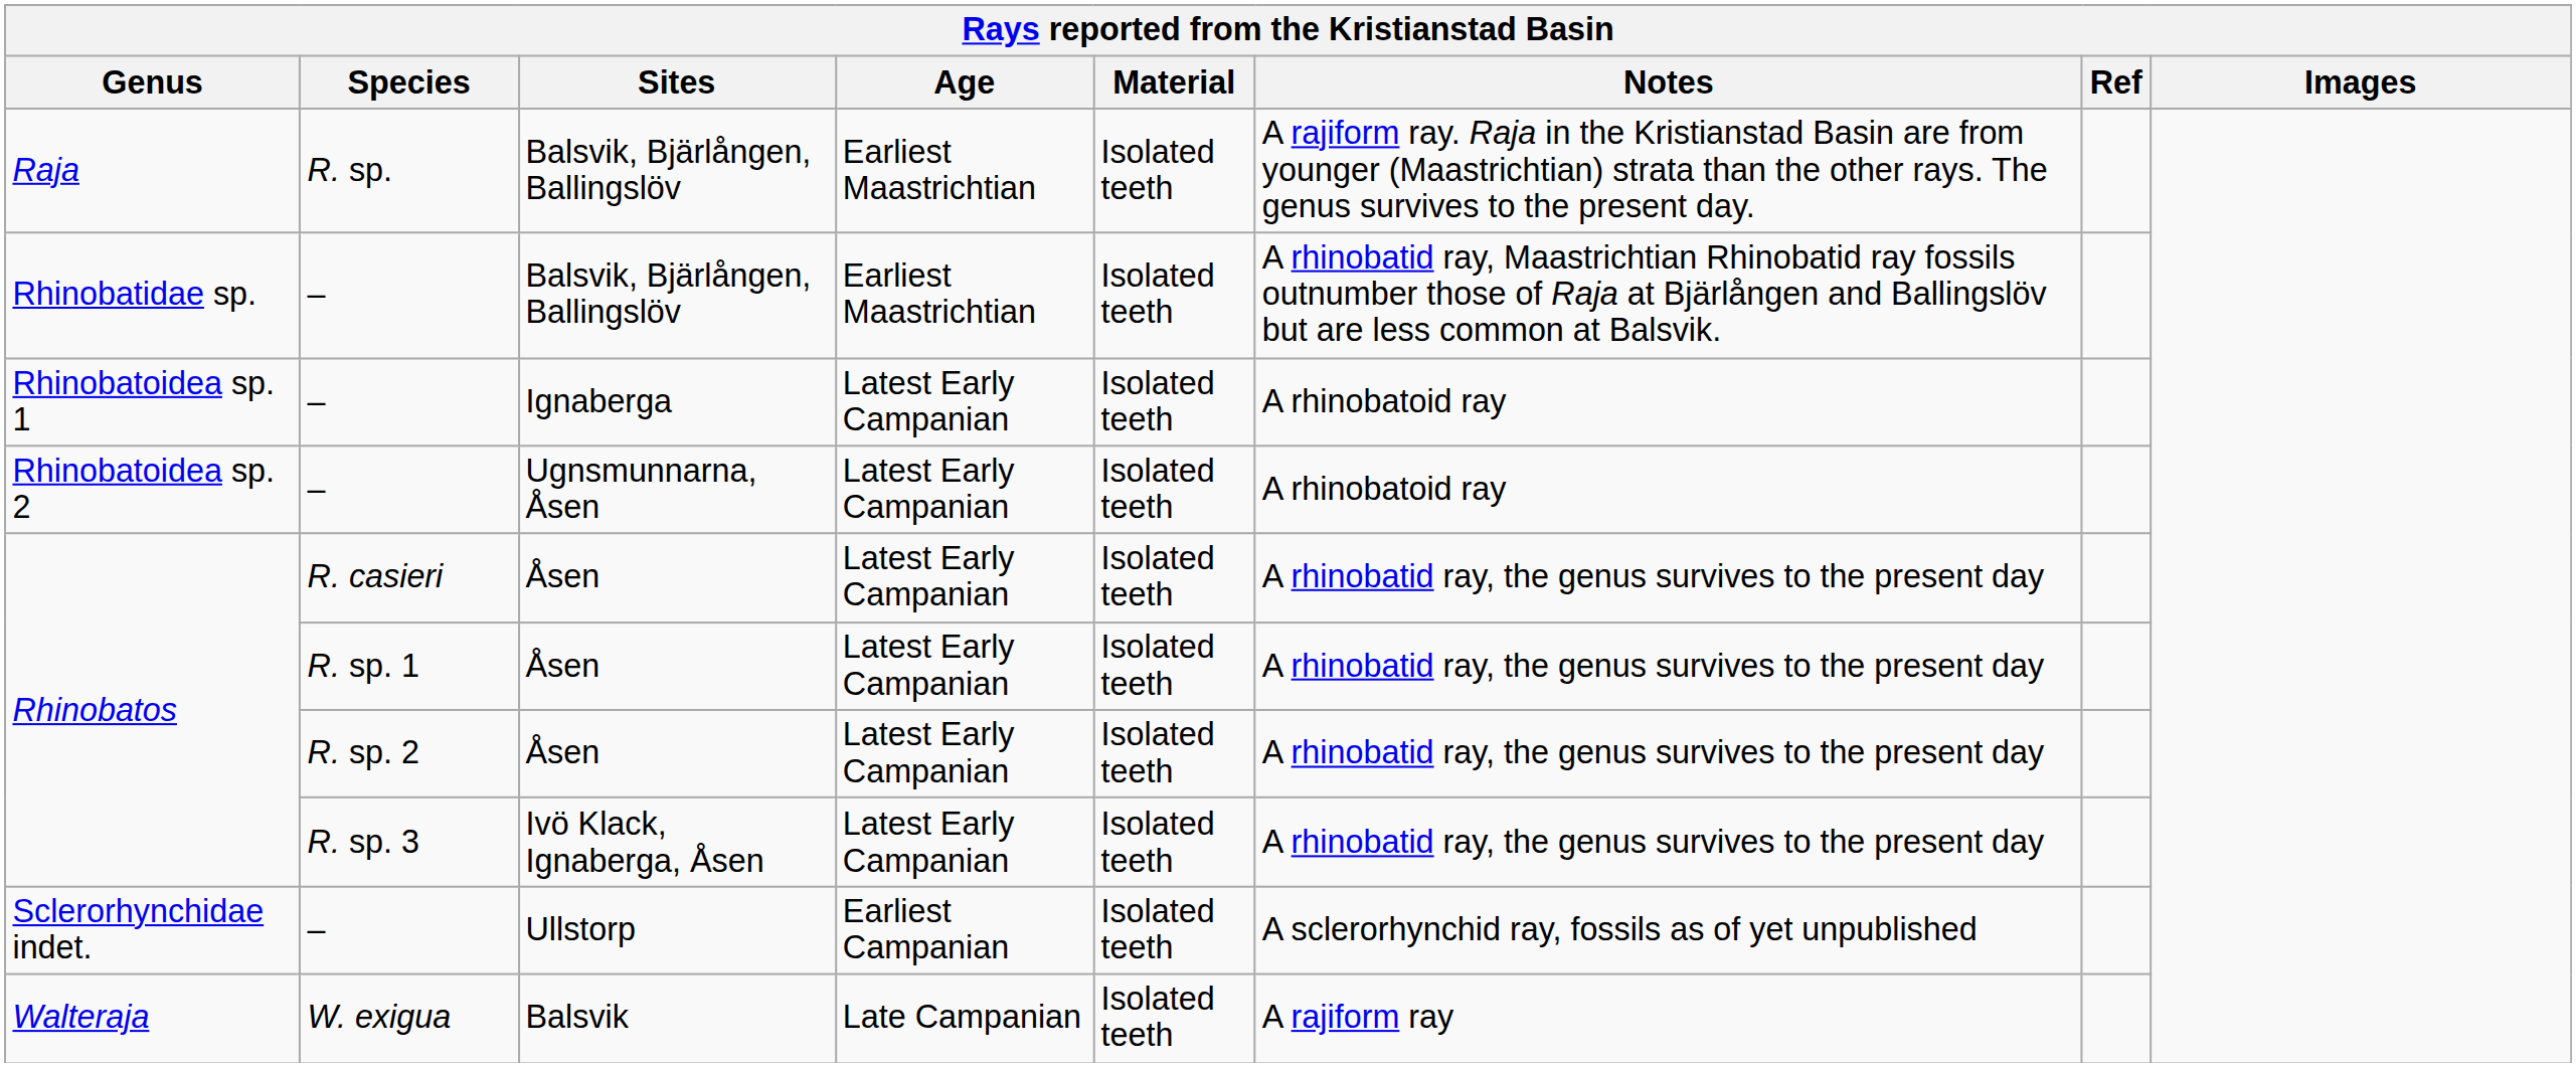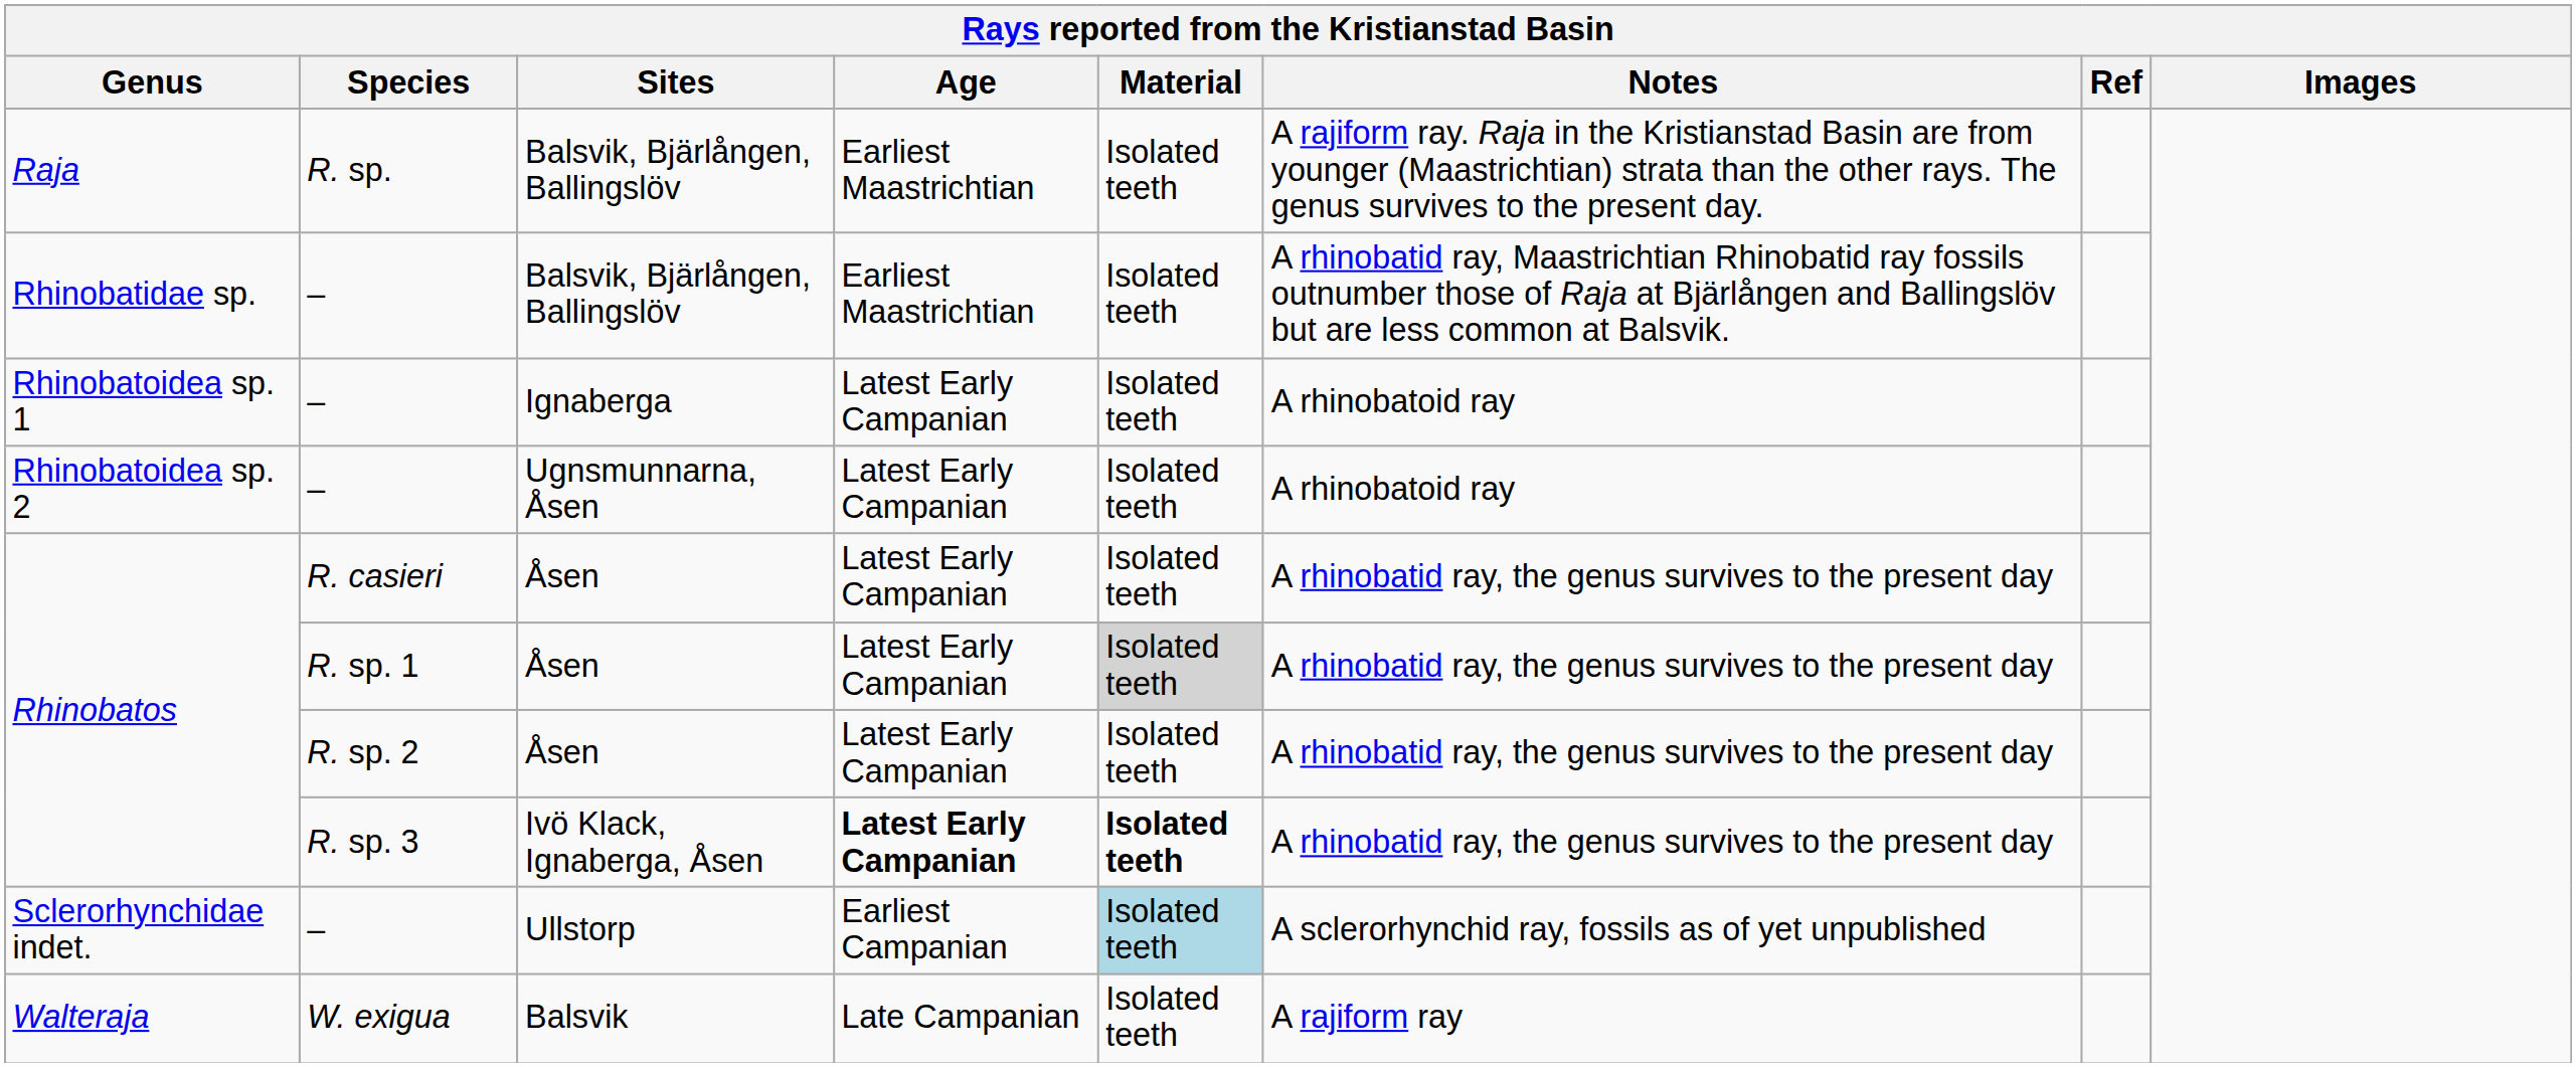Rhinobatos / R. sp. 1 | Material: no background -> lightgrey background
Rhinobatos / R. sp. 3 | Age: normal -> bold
Rhinobatos / R. sp. 3 | Material: normal -> bold
Sclerorhynchidae indet. | Material: no background -> lightblue background
